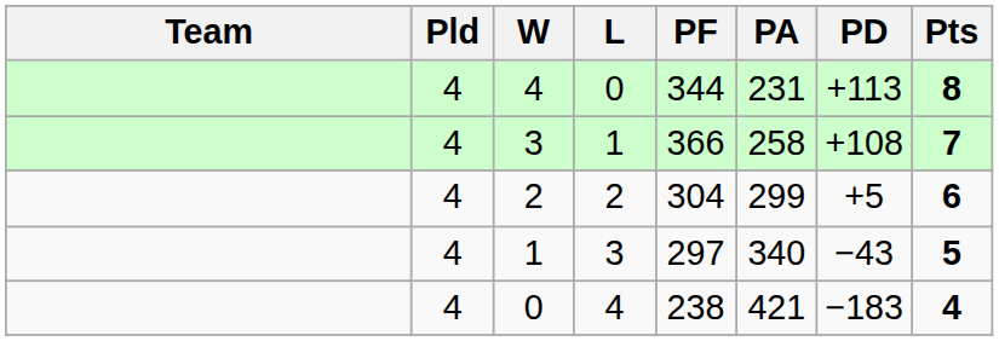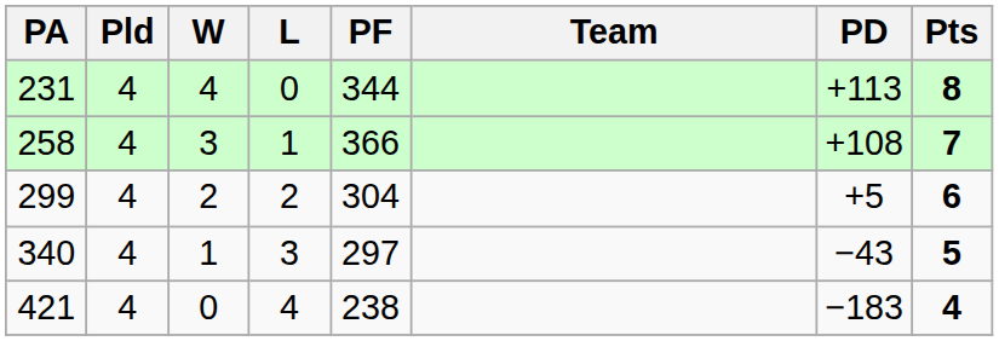columns swapped: Team <-> PA
